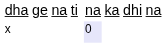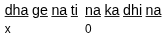x | column 5: lavender background -> no background
